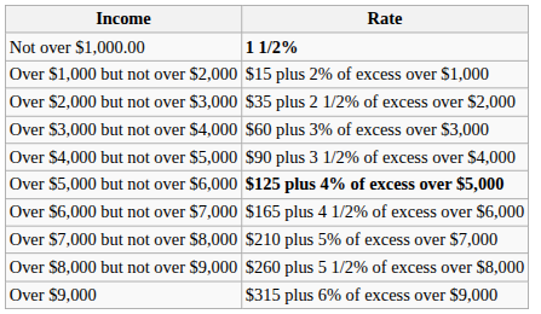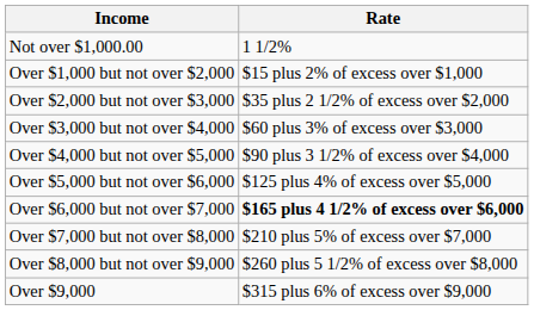Not over $1,000.00 | Rate: bold -> normal
Over $5,000 but not over $6,000 | Rate: bold -> normal
Over $6,000 but not over $7,000 | Rate: normal -> bold
